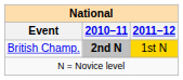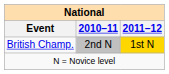British Champ. | 2010–11: bold -> normal
